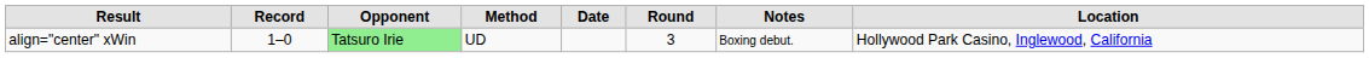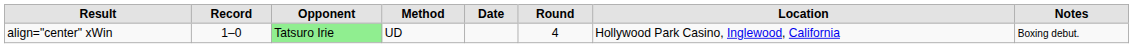columns swapped: Location <-> Notes
align="center" xWin | Round: 3 -> 4
